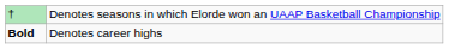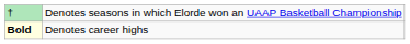row 2 | column 1: no background -> lightyellow background
